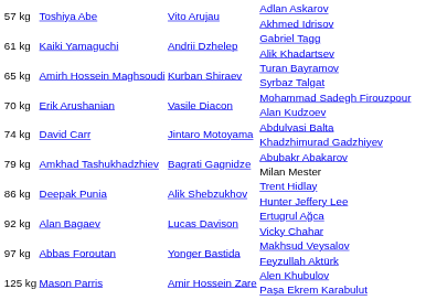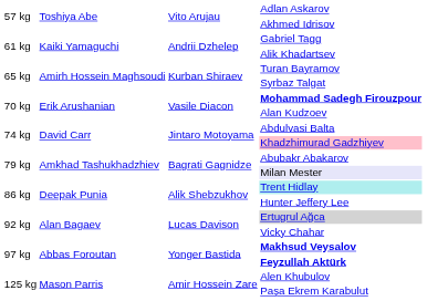Mohammad Sadegh Firouzpour | column 4: normal -> bold
Khadzhimurad Gadzhiyev | column 4: no background -> pink background
Milan Mester | column 4: no background -> lavender background
Trent Hidlay | column 4: no background -> paleturquoise background
Ertugrul Ağca | column 4: no background -> lightgrey background
Makhsud Veysalov | column 4: normal -> bold
Feyzullah Aktürk | column 4: normal -> bold
